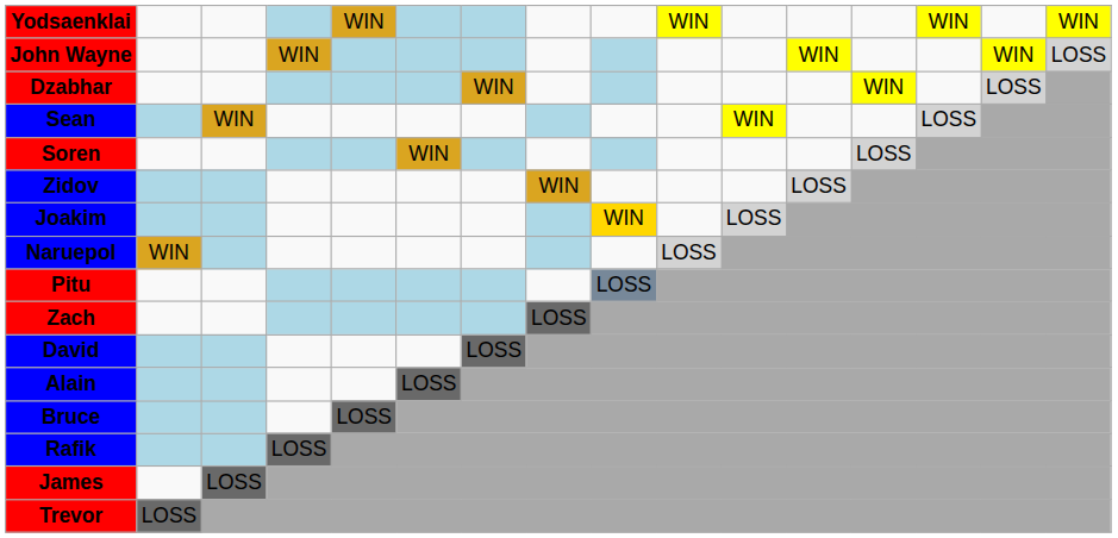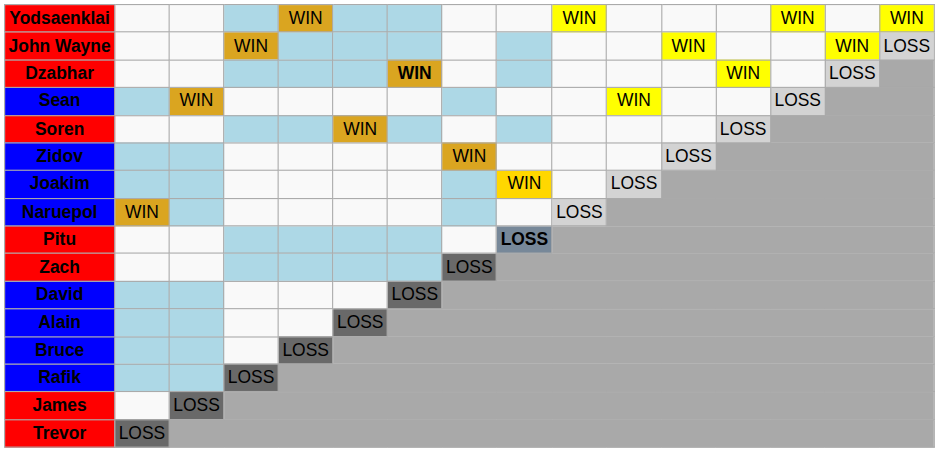Dzabhar | column 7: normal -> bold
Pitu | column 9: normal -> bold
